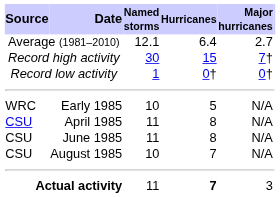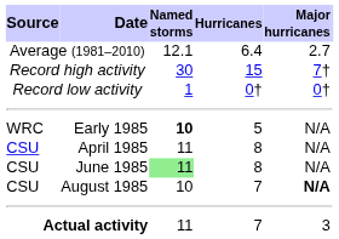Early 1985 | Named storms: normal -> bold
June 1985 | Named storms: no background -> lightgreen background
August 1985 | Major hurricanes: normal -> bold
Actual activity | Hurricanes: bold -> normal
